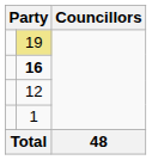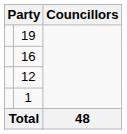19 | column 2: khaki background -> no background
16 | column 2: bold -> normal
